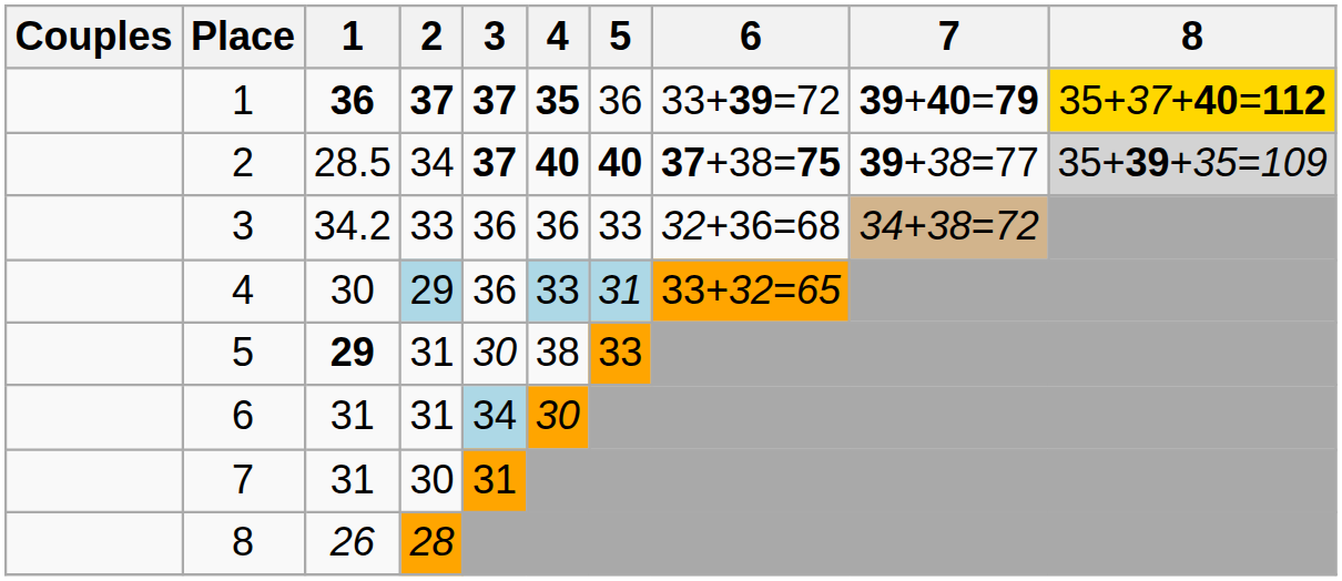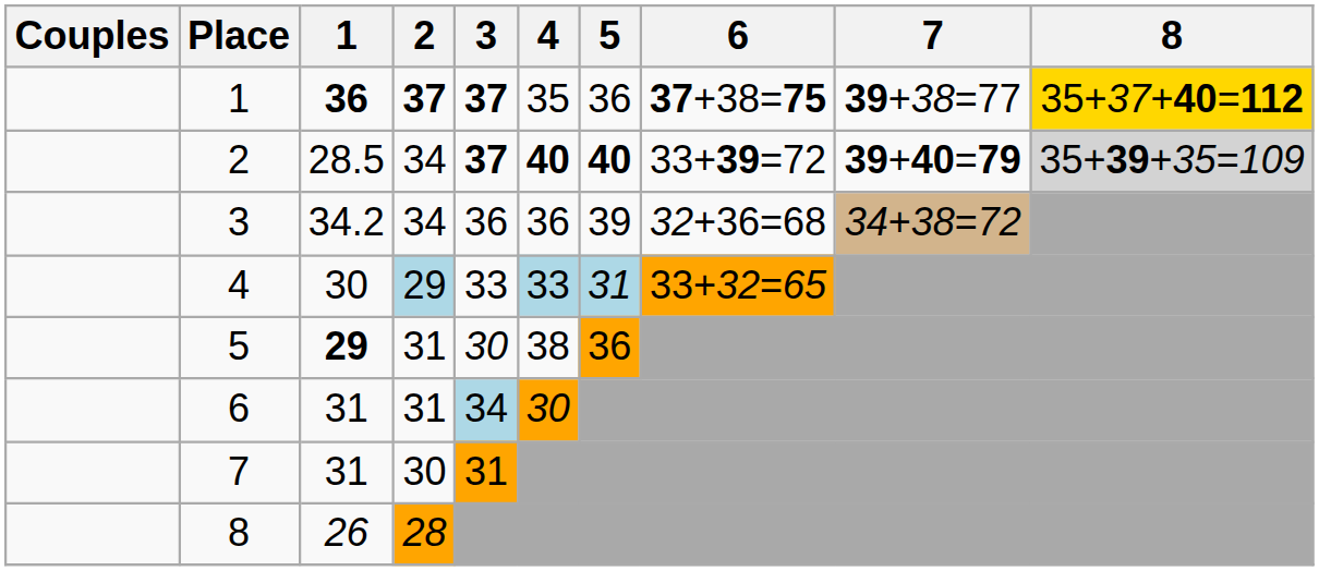row 2 | 4: bold -> normal
row 2 | 6: 33+39=72 -> 37+38=75
row 2 | 7: 39+40=79 -> 39+38=77
row 3 | 6: 37+38=75 -> 33+39=72
row 3 | 7: 39+38=77 -> 39+40=79
row 4 | 2: 33 -> 34
row 4 | 5: 33 -> 39
row 5 | 3: 36 -> 33
row 6 | 5: 33 -> 36
